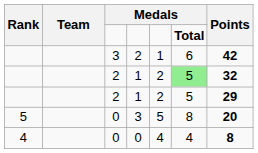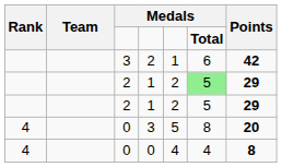row 4 | Points: 32 -> 29
row 6 | Rank: 5 -> 4
